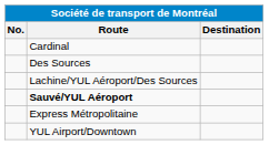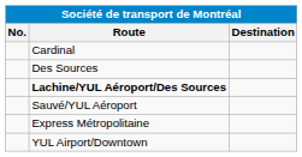Lachine/YUL Aéroport/Des Sources | Route: normal -> bold
Sauvé/YUL Aéroport | Route: bold -> normal
